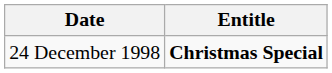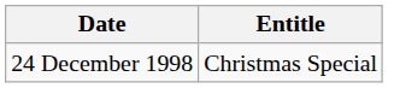24 December 1998 | Entitle: bold -> normal
